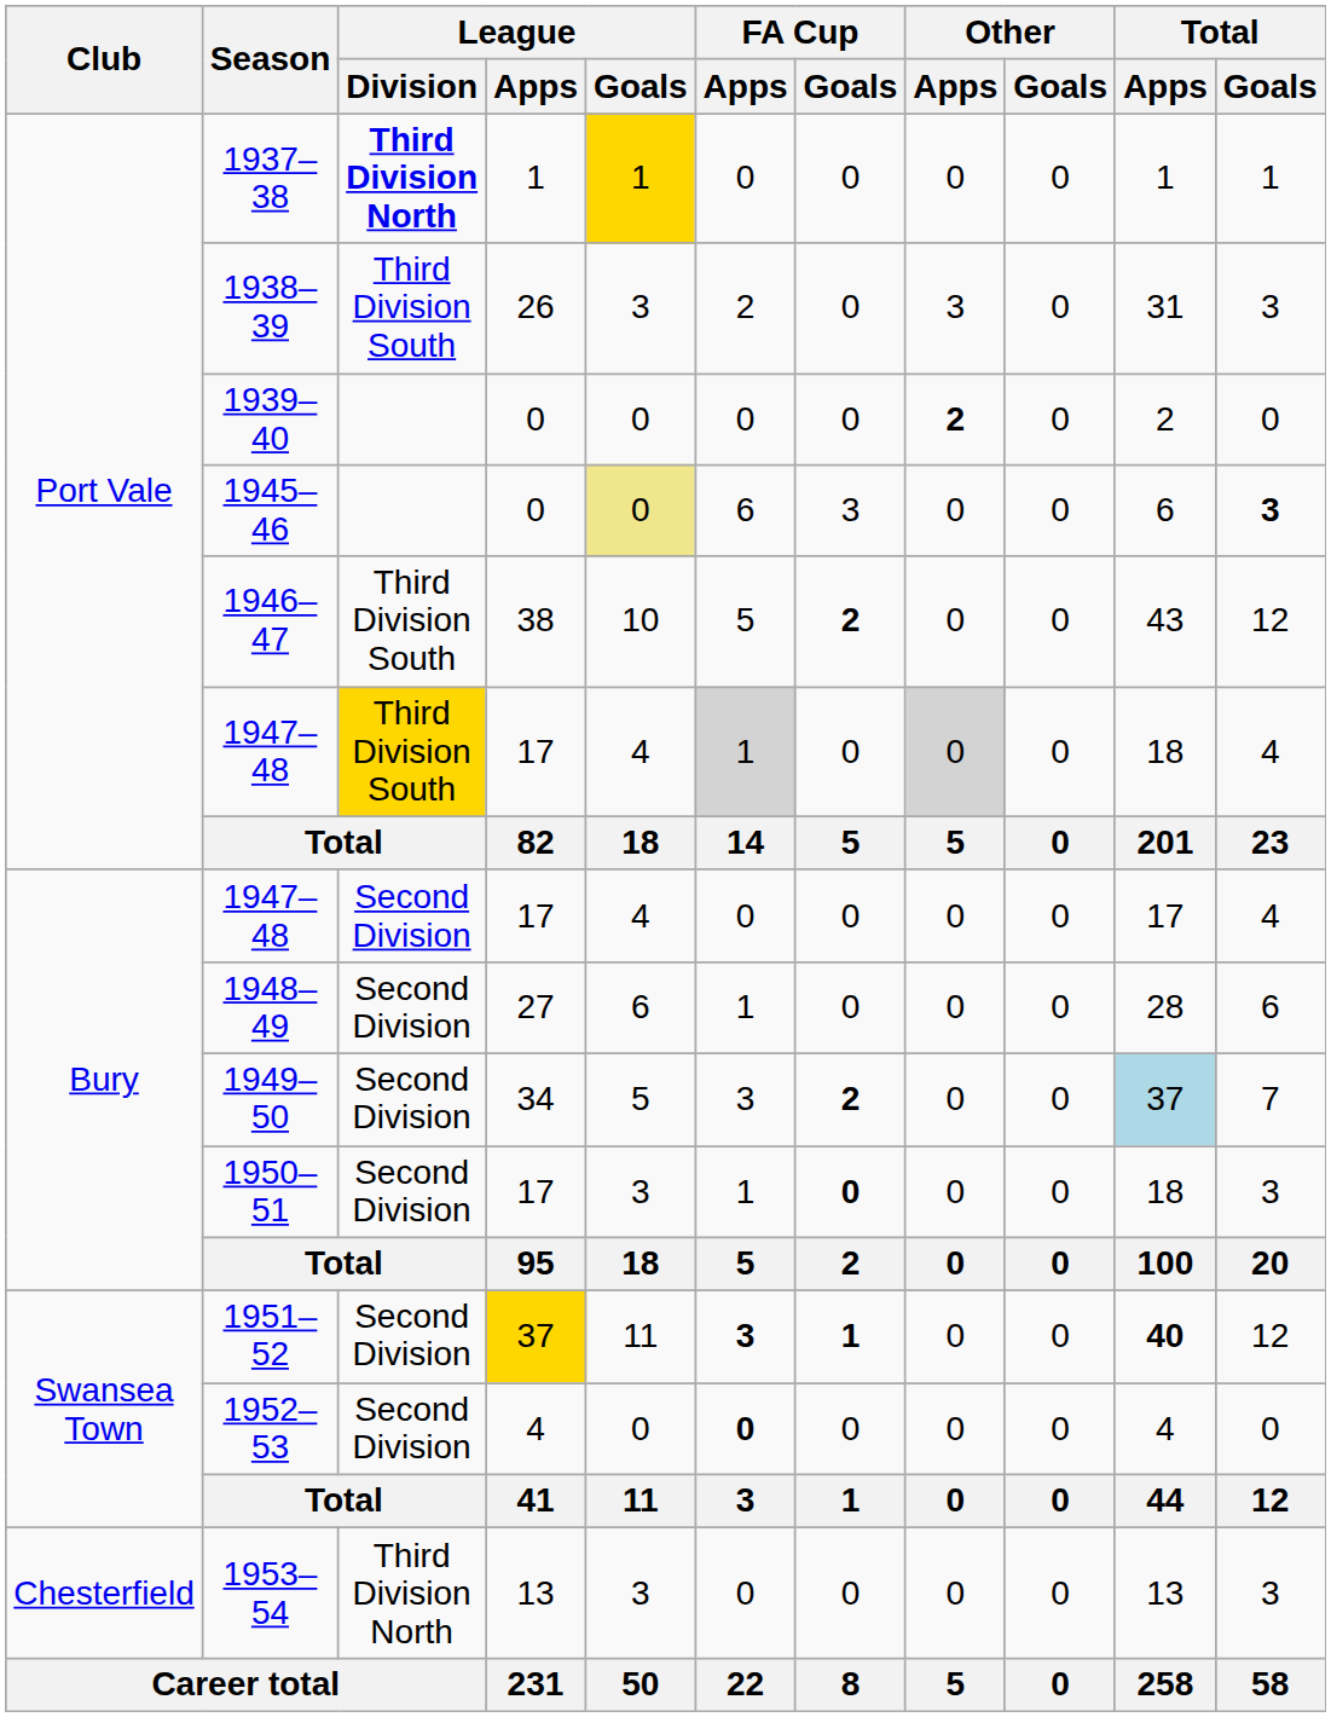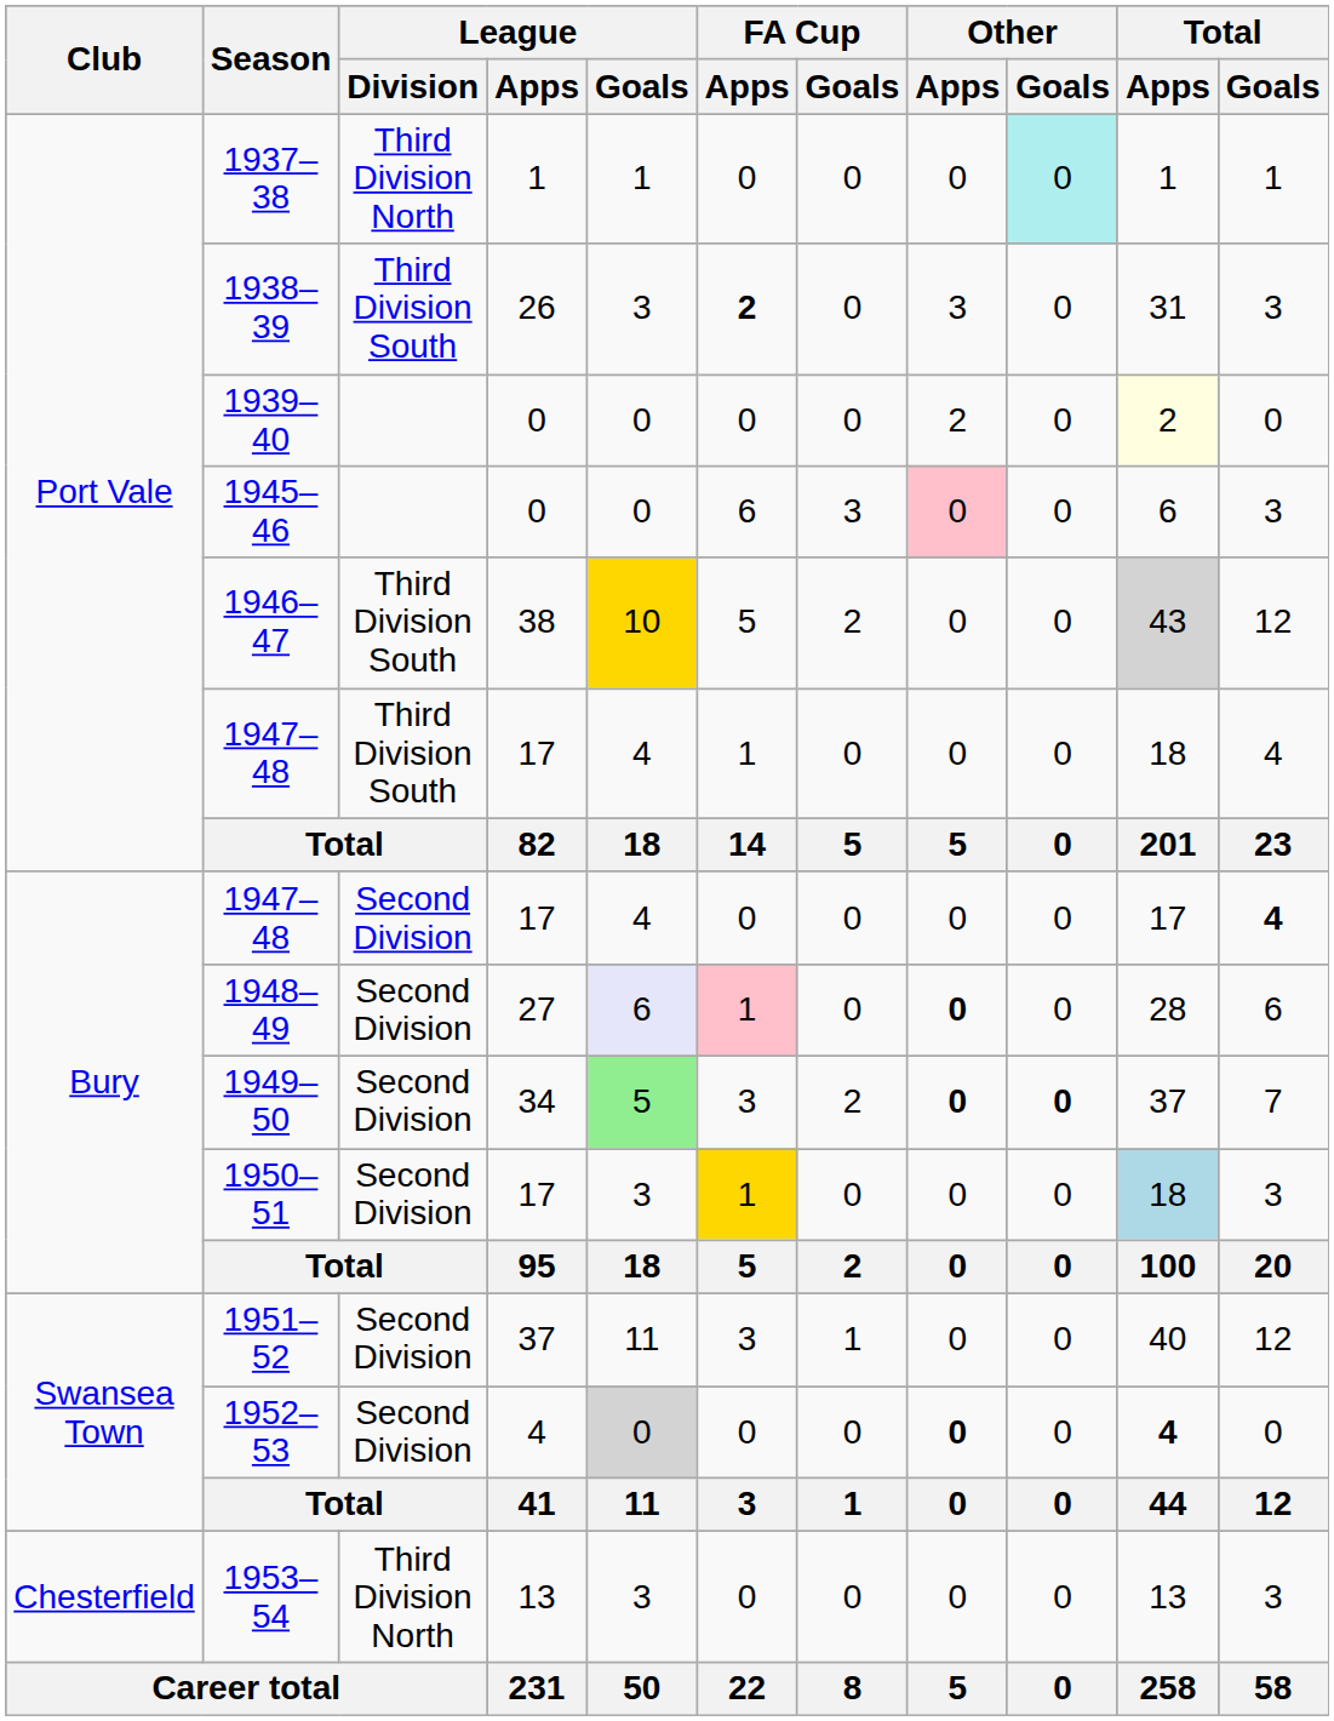1937–38 | League / Division: bold -> normal
1937–38 | League / Goals: gold background -> no background
1937–38 | Other / Goals: no background -> paleturquoise background
1938–39 | FA Cup / Apps: normal -> bold
1939–40 | Other / Apps: bold -> normal
1939–40 | Total / Apps: no background -> lightyellow background
1945–46 | League / Goals: khaki background -> no background
1945–46 | Other / Apps: no background -> pink background
1945–46 | Total / Goals: bold -> normal
1946–47 | League / Goals: no background -> gold background
1946–47 | FA Cup / Goals: bold -> normal
1946–47 | Total / Apps: no background -> lightgrey background
Port Vale / 1947–48 | League / Division: gold background -> no background
Port Vale / 1947–48 | FA Cup / Apps: lightgrey background -> no background
Port Vale / 1947–48 | Other / Apps: lightgrey background -> no background
Bury / 1947–48 | Total / Goals: normal -> bold
1948–49 | League / Goals: no background -> lavender background
1948–49 | FA Cup / Apps: no background -> pink background
1948–49 | Other / Apps: normal -> bold
1949–50 | League / Goals: no background -> lightgreen background
1949–50 | FA Cup / Goals: bold -> normal
1949–50 | Other / Apps: normal -> bold
1949–50 | Other / Goals: normal -> bold
1949–50 | Total / Apps: lightblue background -> no background
1950–51 | FA Cup / Apps: no background -> gold background
1950–51 | FA Cup / Goals: bold -> normal
1950–51 | Total / Apps: no background -> lightblue background
1951–52 | League / Apps: gold background -> no background
1951–52 | FA Cup / Apps: bold -> normal
1951–52 | FA Cup / Goals: bold -> normal
1951–52 | Total / Apps: bold -> normal
1952–53 | League / Goals: no background -> lightgrey background
1952–53 | FA Cup / Apps: bold -> normal
1952–53 | Other / Apps: normal -> bold
1952–53 | Total / Apps: normal -> bold
